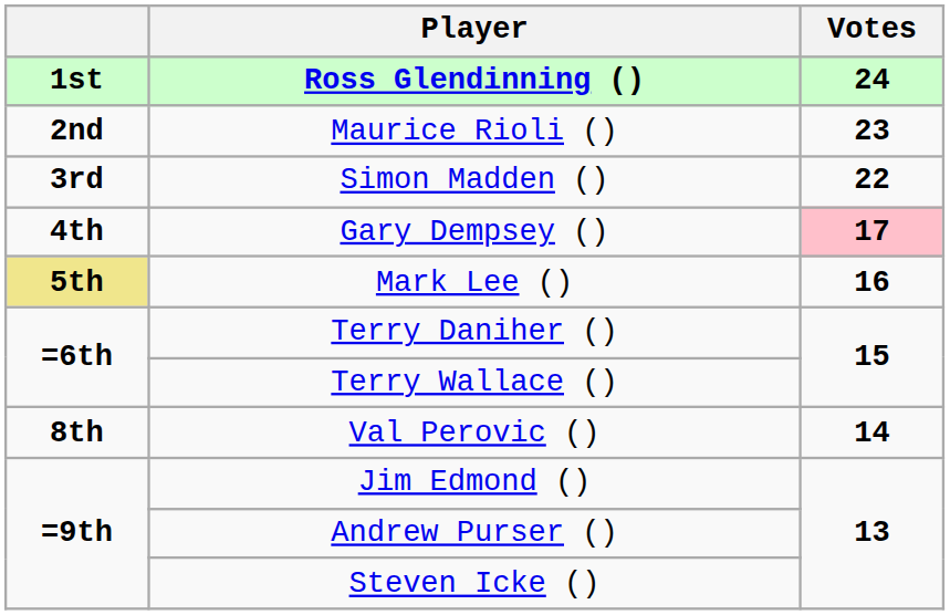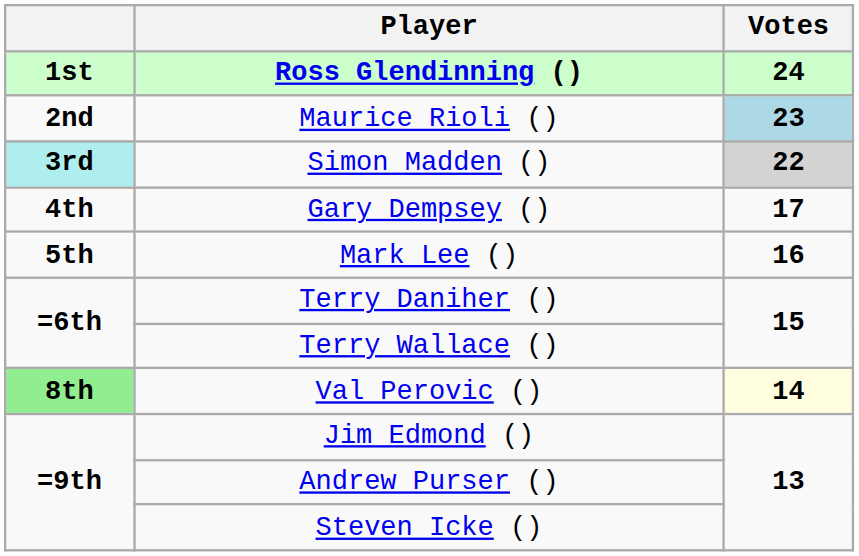Maurice Rioli () | Votes: no background -> lightblue background
Simon Madden () | column 1: no background -> paleturquoise background
Simon Madden () | Votes: no background -> lightgrey background
Gary Dempsey () | Votes: pink background -> no background
Mark Lee () | column 1: khaki background -> no background
Val Perovic () | column 1: no background -> lightgreen background
Val Perovic () | Votes: no background -> lightyellow background
